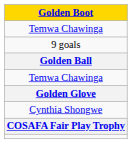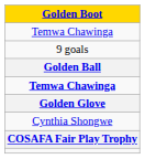row 5 | column 1: normal -> bold
